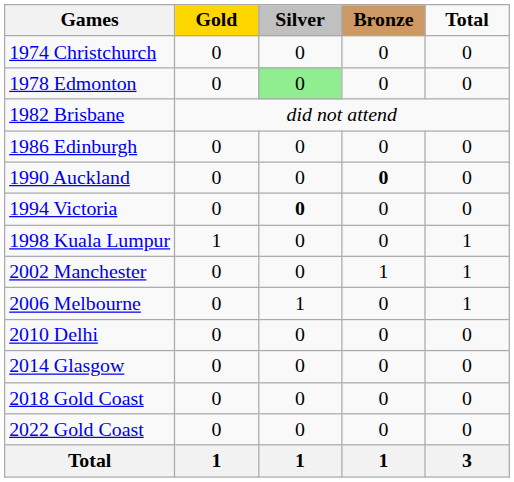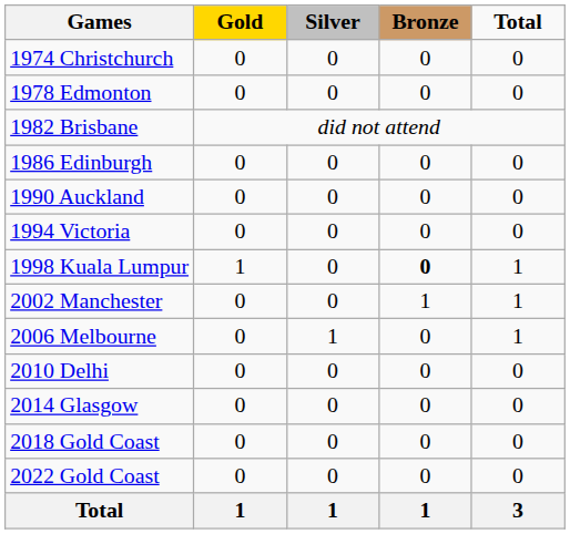1978 Edmonton | Silver: lightgreen background -> no background
1990 Auckland | Bronze: bold -> normal
1994 Victoria | Silver: bold -> normal
1998 Kuala Lumpur | Bronze: normal -> bold
